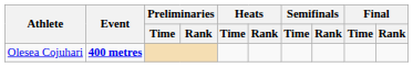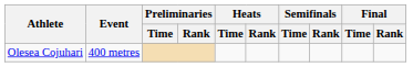Olesea Cojuhari | Event: bold -> normal
